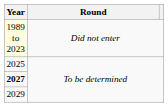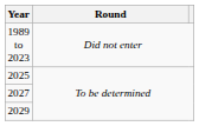1989 to 2023 | Year: lightyellow background -> no background
2027 | Year: bold -> normal
